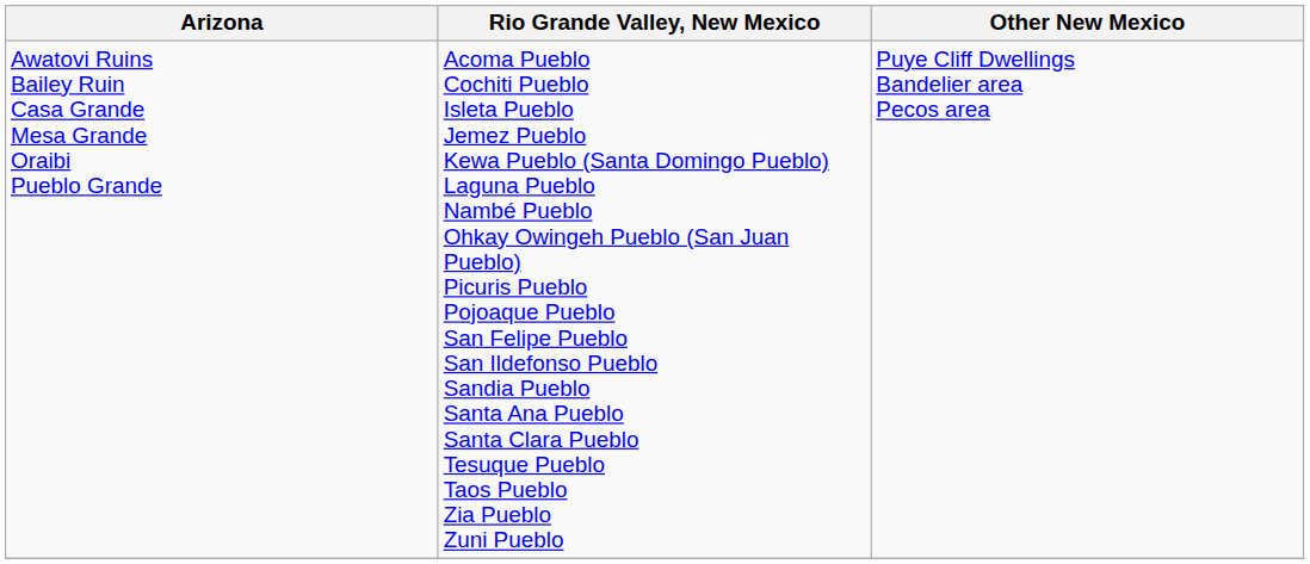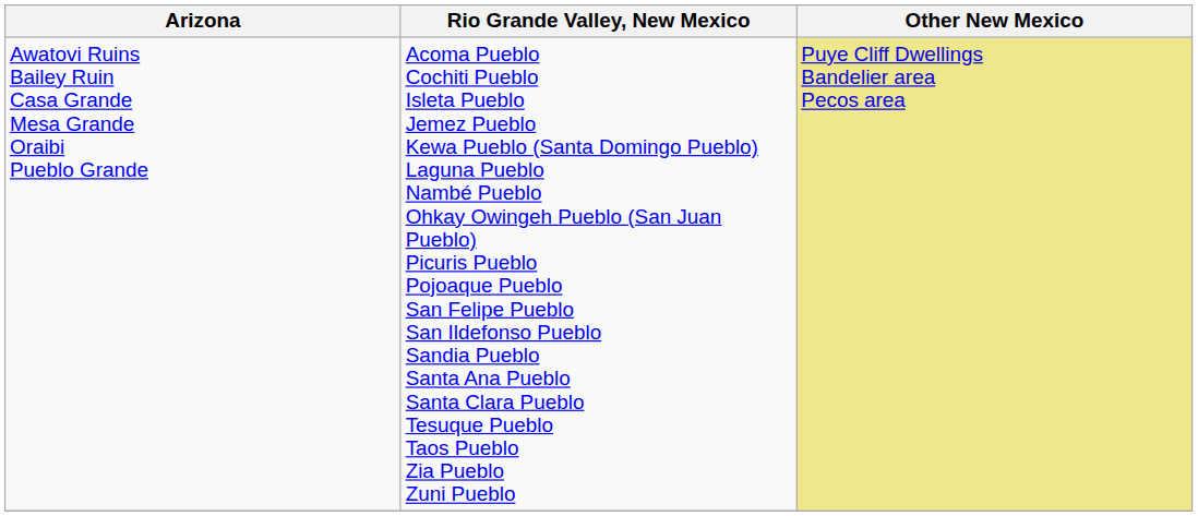row 2 | Other New Mexico: no background -> khaki background
